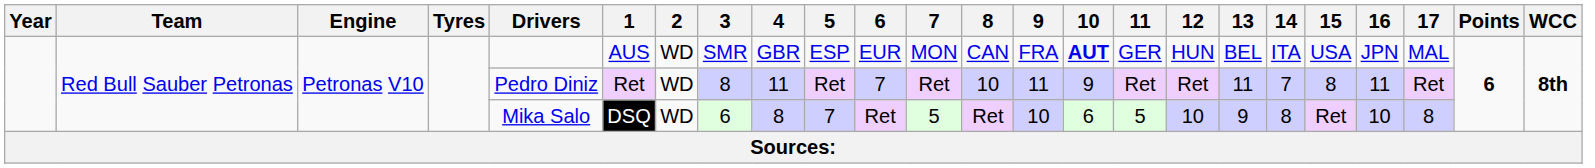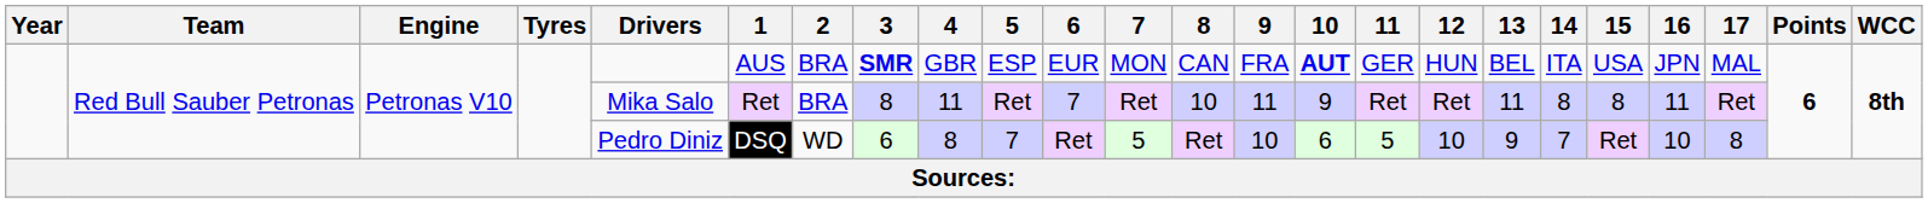row 2 | 2: WD -> BRA
row 2 | 3: normal -> bold
row 3 | Drivers: Pedro Diniz -> Mika Salo
row 3 | 2: WD -> BRA
row 3 | 14: 7 -> 8
row 4 | Drivers: Mika Salo -> Pedro Diniz
row 4 | 14: 8 -> 7
